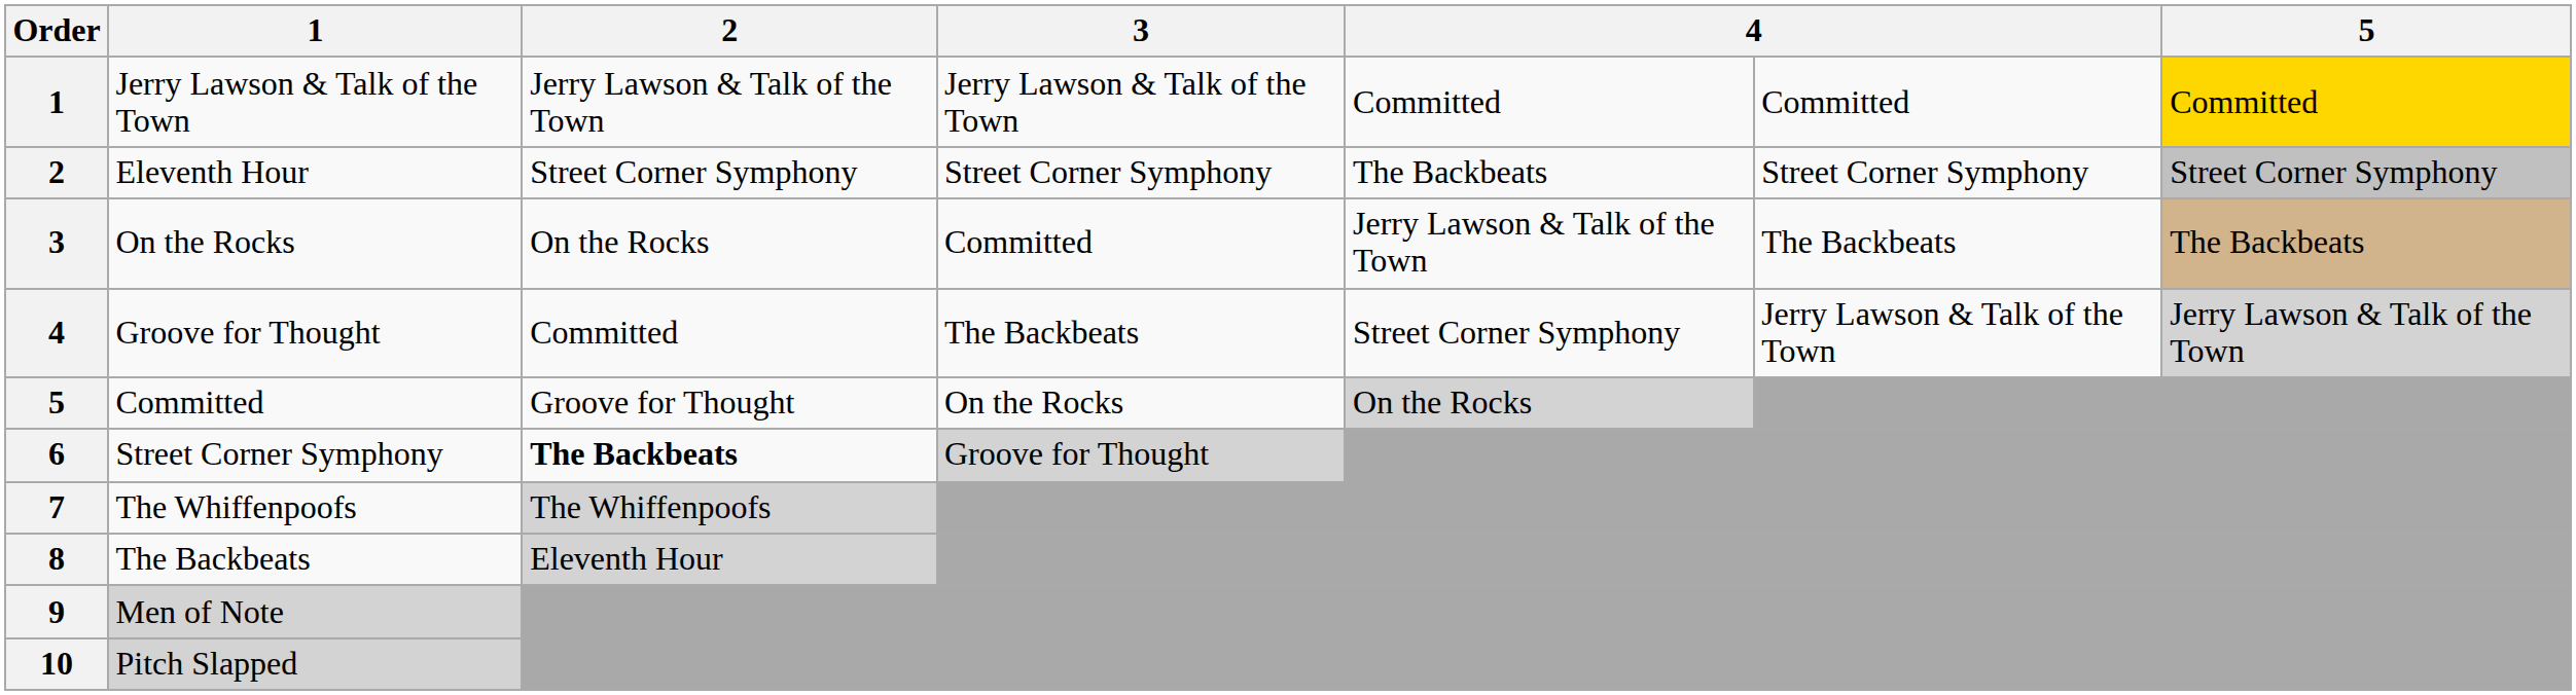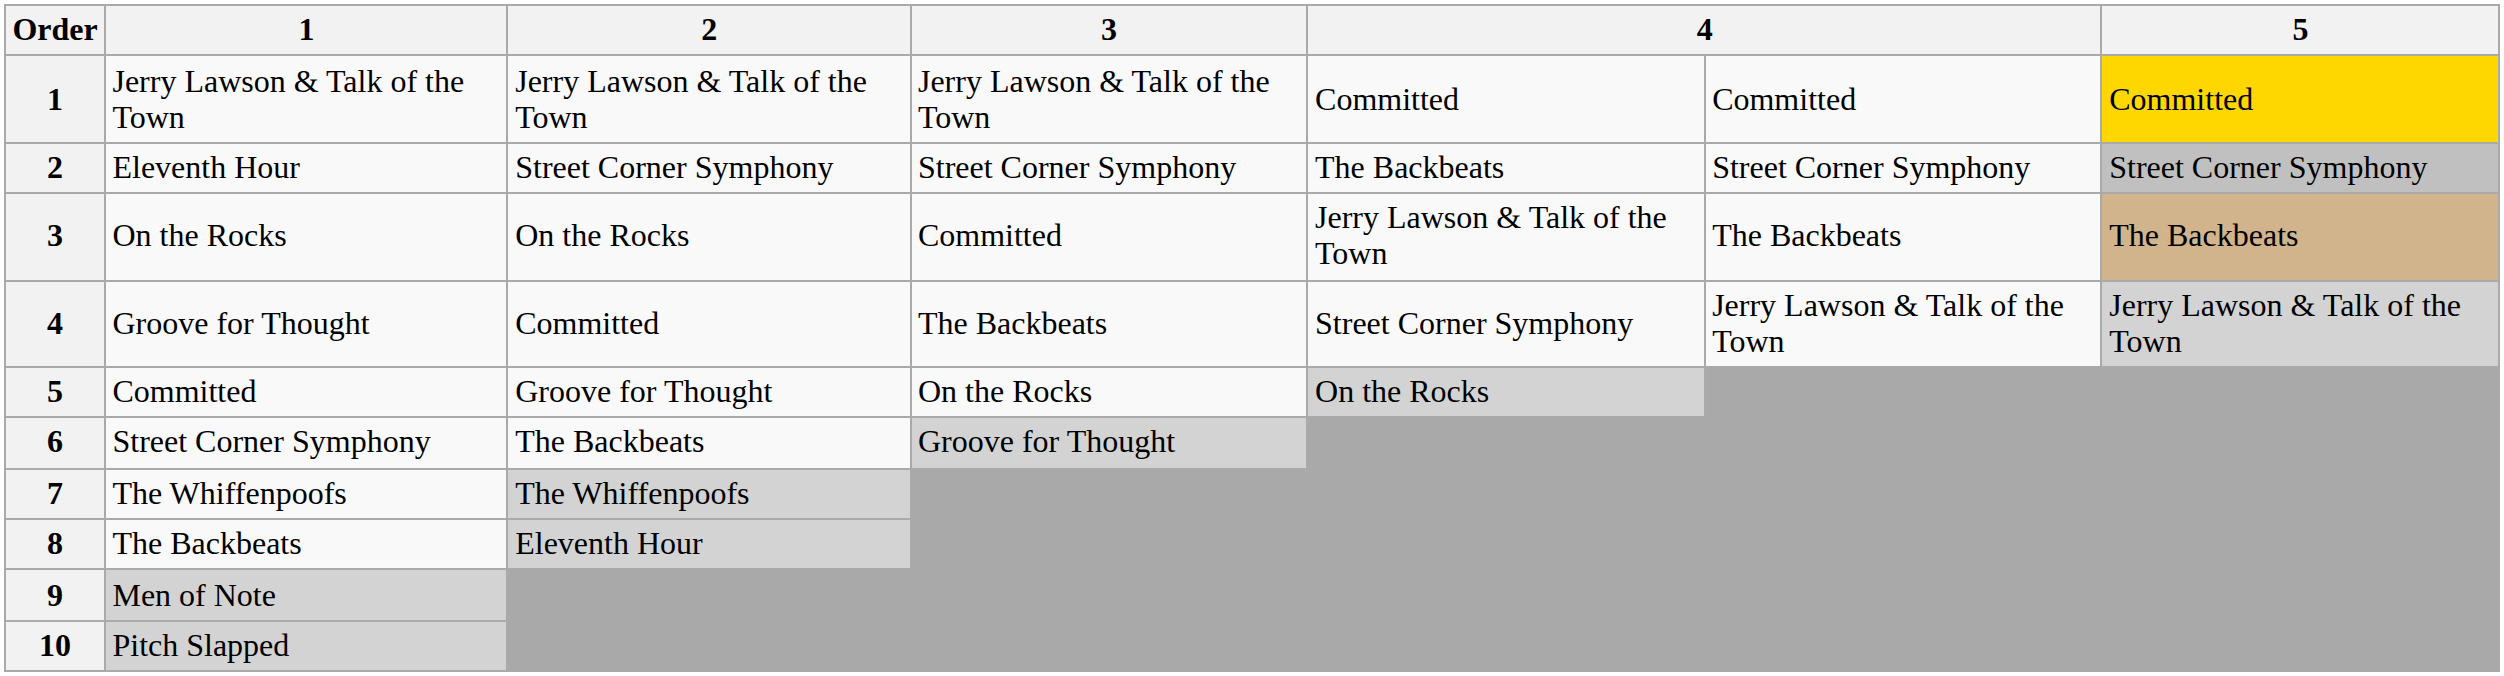6 | 2: bold -> normal
